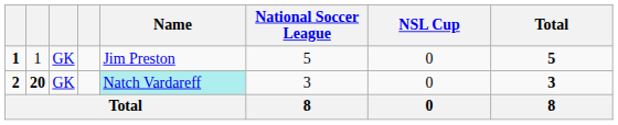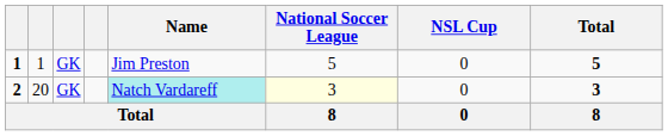2 | column 2: bold -> normal
2 | National Soccer League: no background -> lightyellow background
